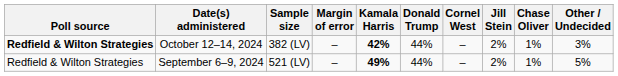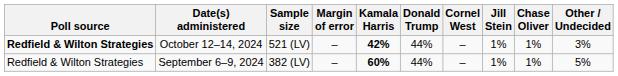October 12–14, 2024 | Sample size: 382 (LV) -> 521 (LV)
October 12–14, 2024 | Jill Stein: 2% -> 1%
September 6–9, 2024 | Sample size: 521 (LV) -> 382 (LV)
September 6–9, 2024 | Kamala Harris: 49% -> 60%
September 6–9, 2024 | Jill Stein: 2% -> 1%
